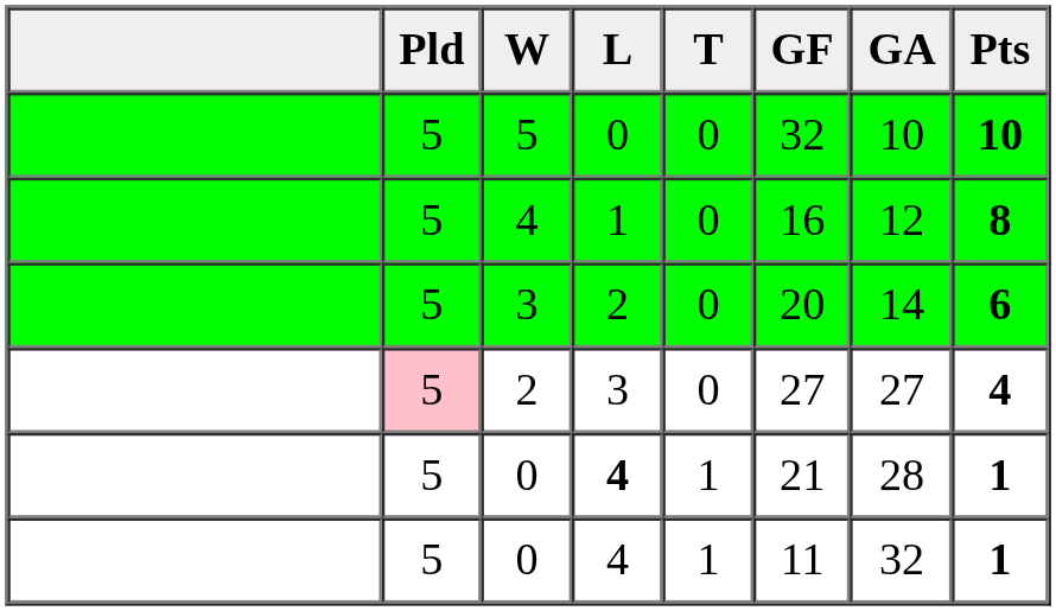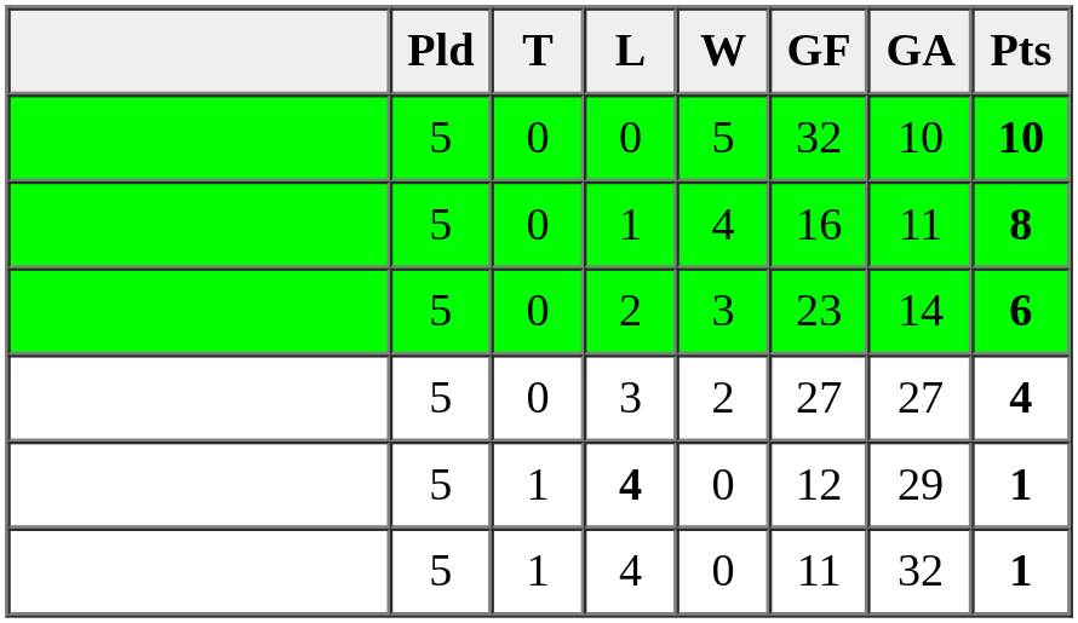columns swapped: W <-> T
row 3 | GA: 12 -> 11
row 4 | GF: 20 -> 23
row 5 | Pld: pink background -> no background
row 6 | GF: 21 -> 12
row 6 | GA: 28 -> 29
